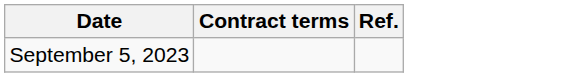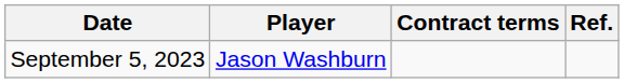+ column: Player | Jason Washburn
